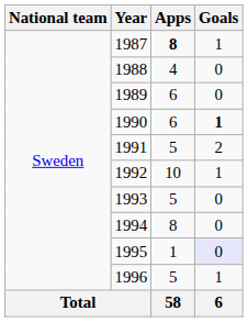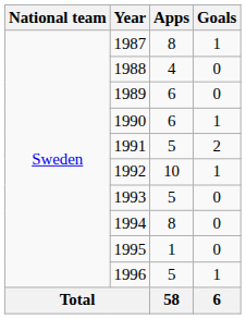1987 | Apps: bold -> normal
1990 | Goals: bold -> normal
1995 | Goals: lavender background -> no background
